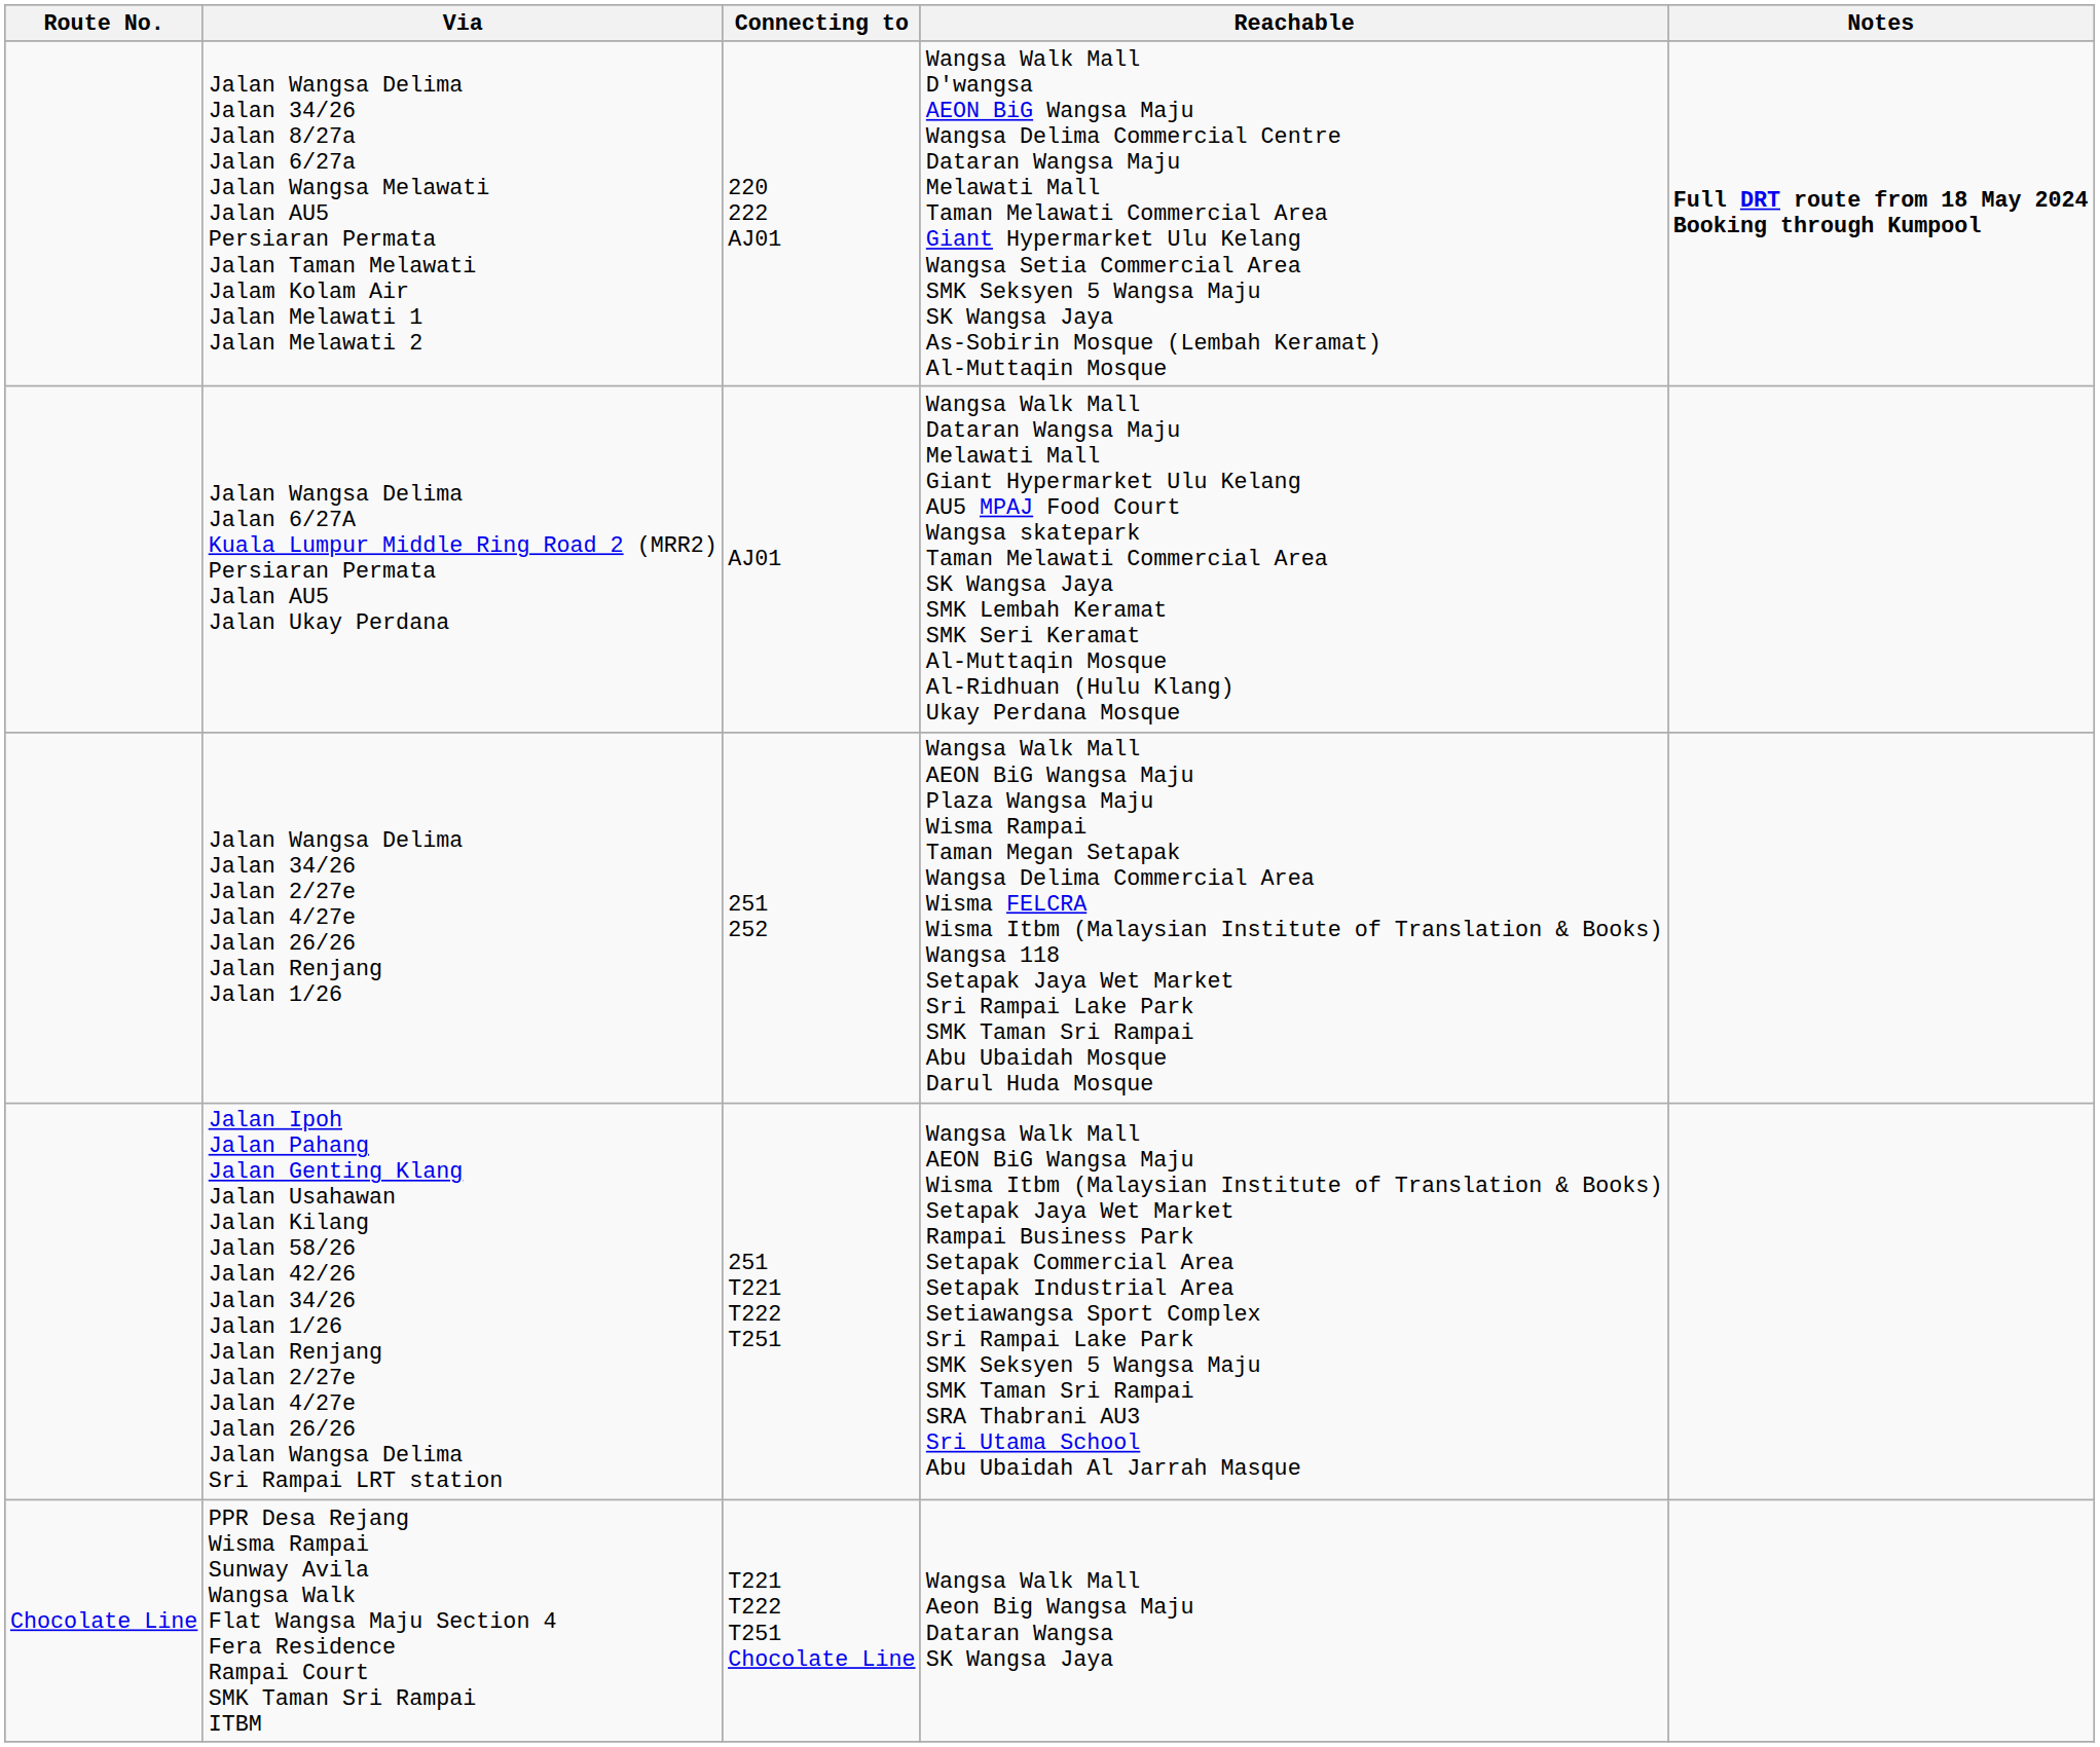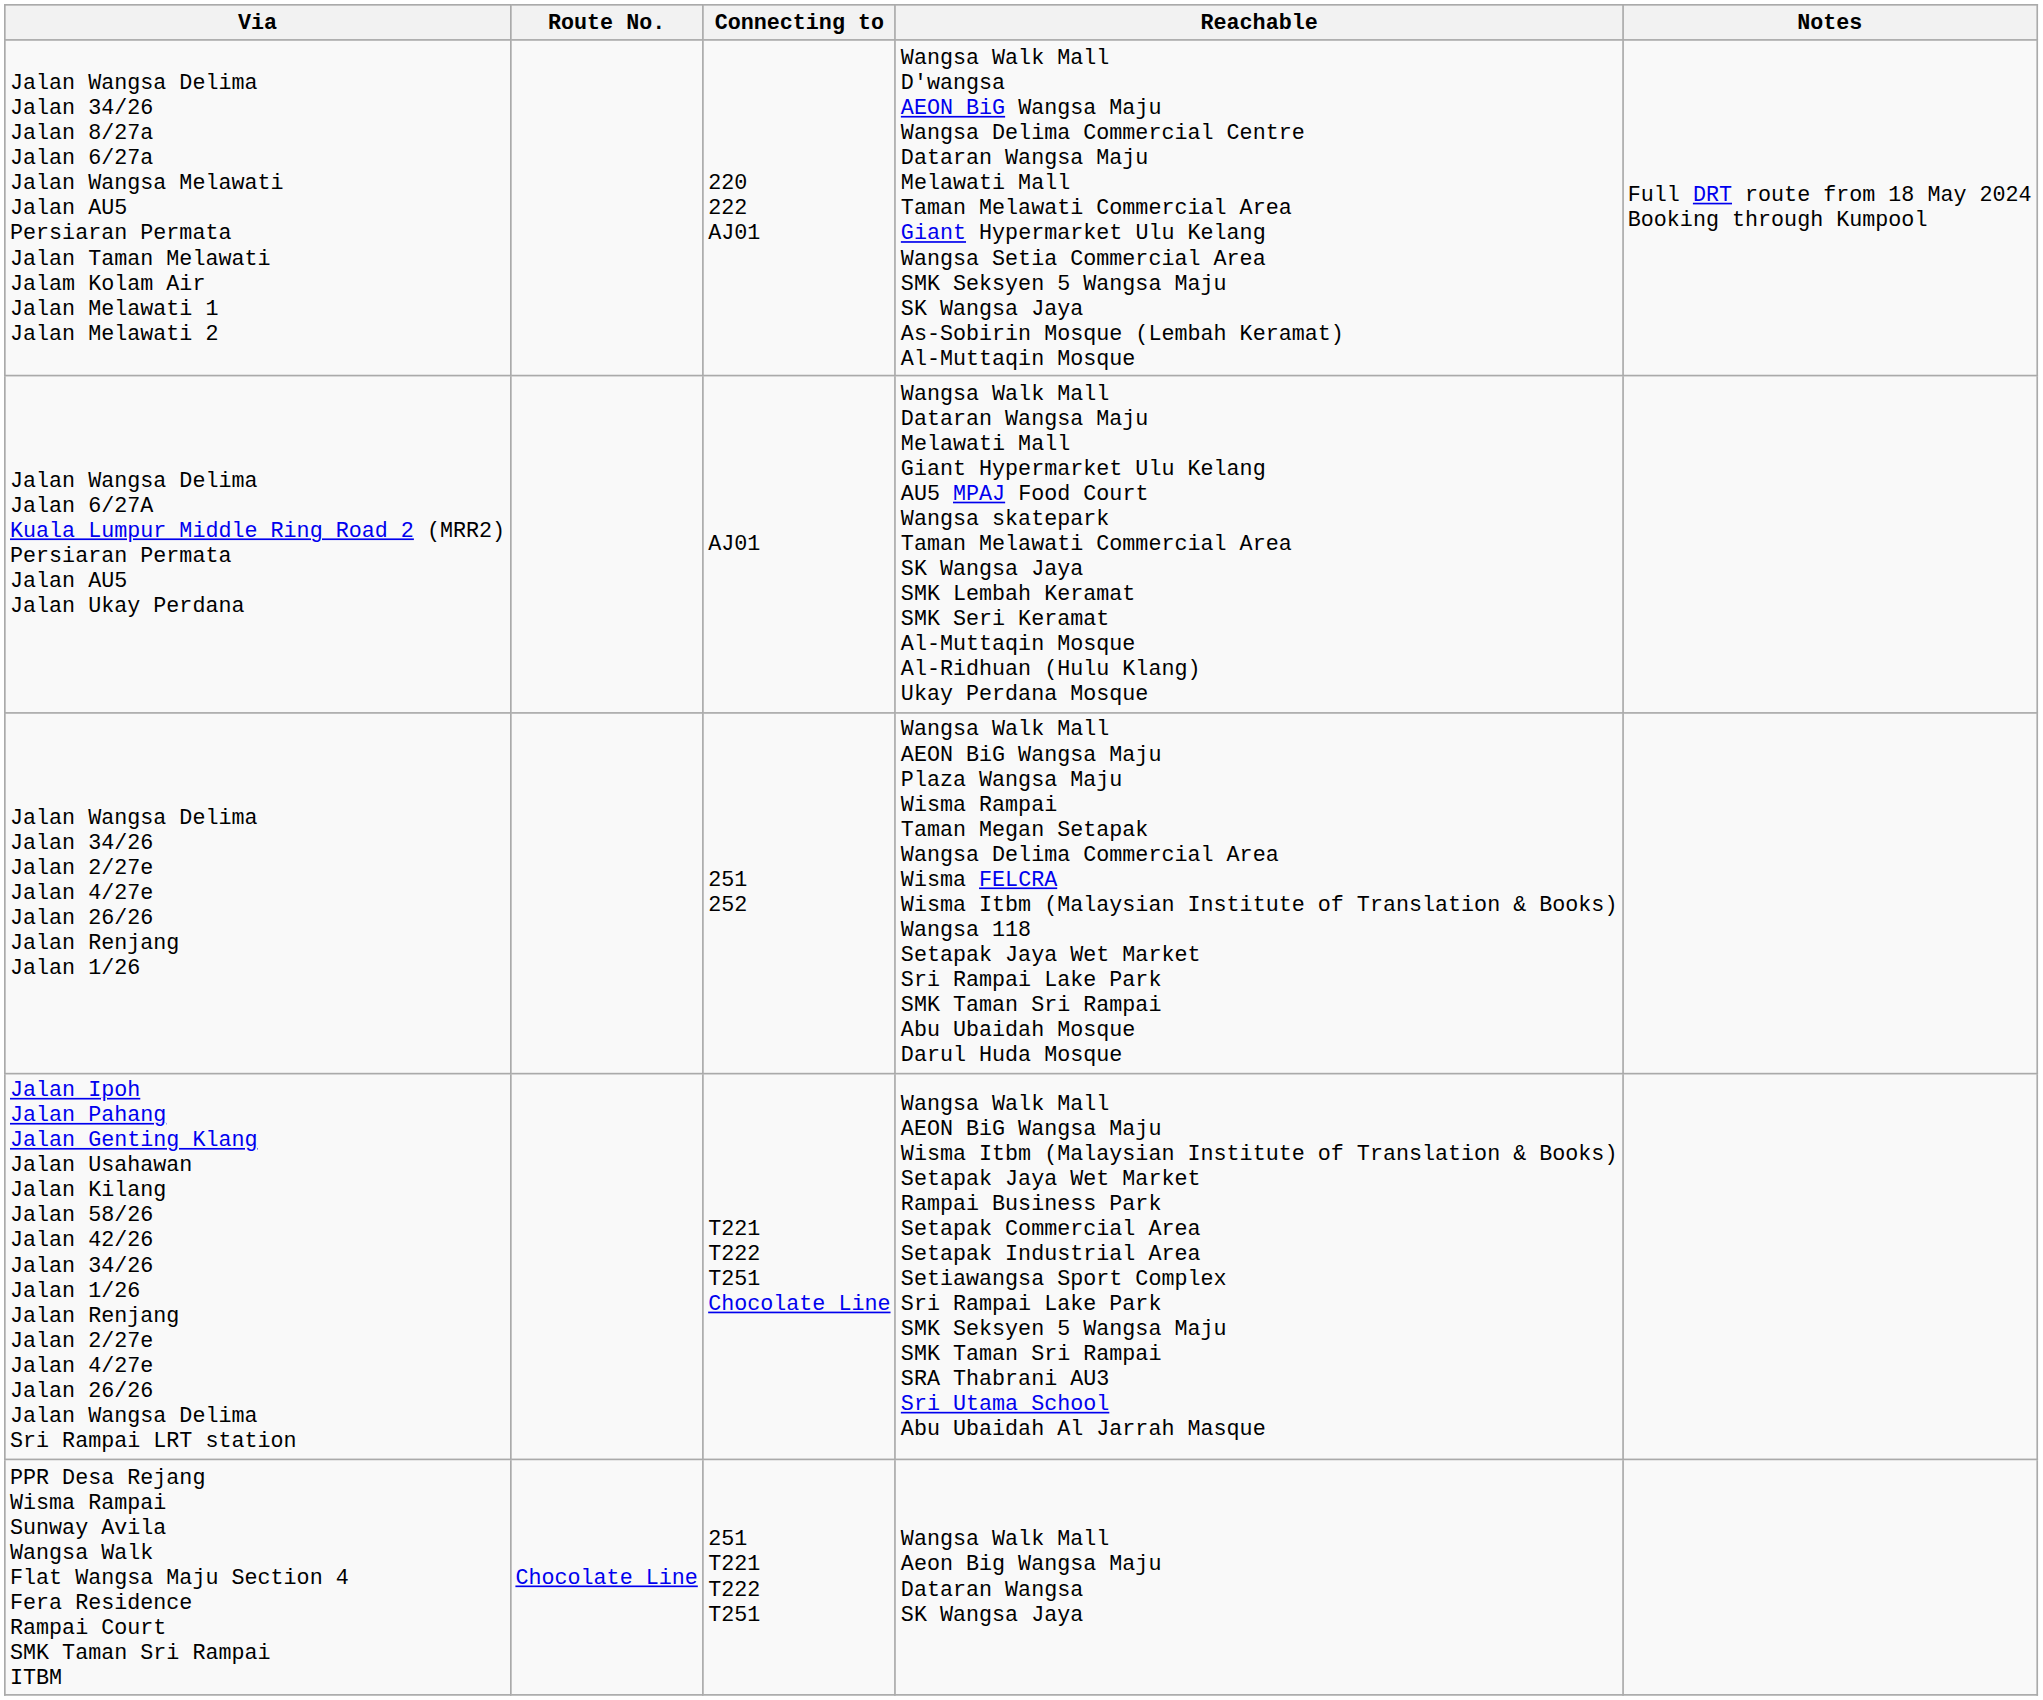columns swapped: Route No. <-> Via
row 2 | Notes: bold -> normal
row 5 | Connecting to: 251 T221 T222 T251 -> T221 T222 T251 Chocolate Line
row 6 | Connecting to: T221 T222 T251 Chocolate Line -> 251 T221 T222 T251
